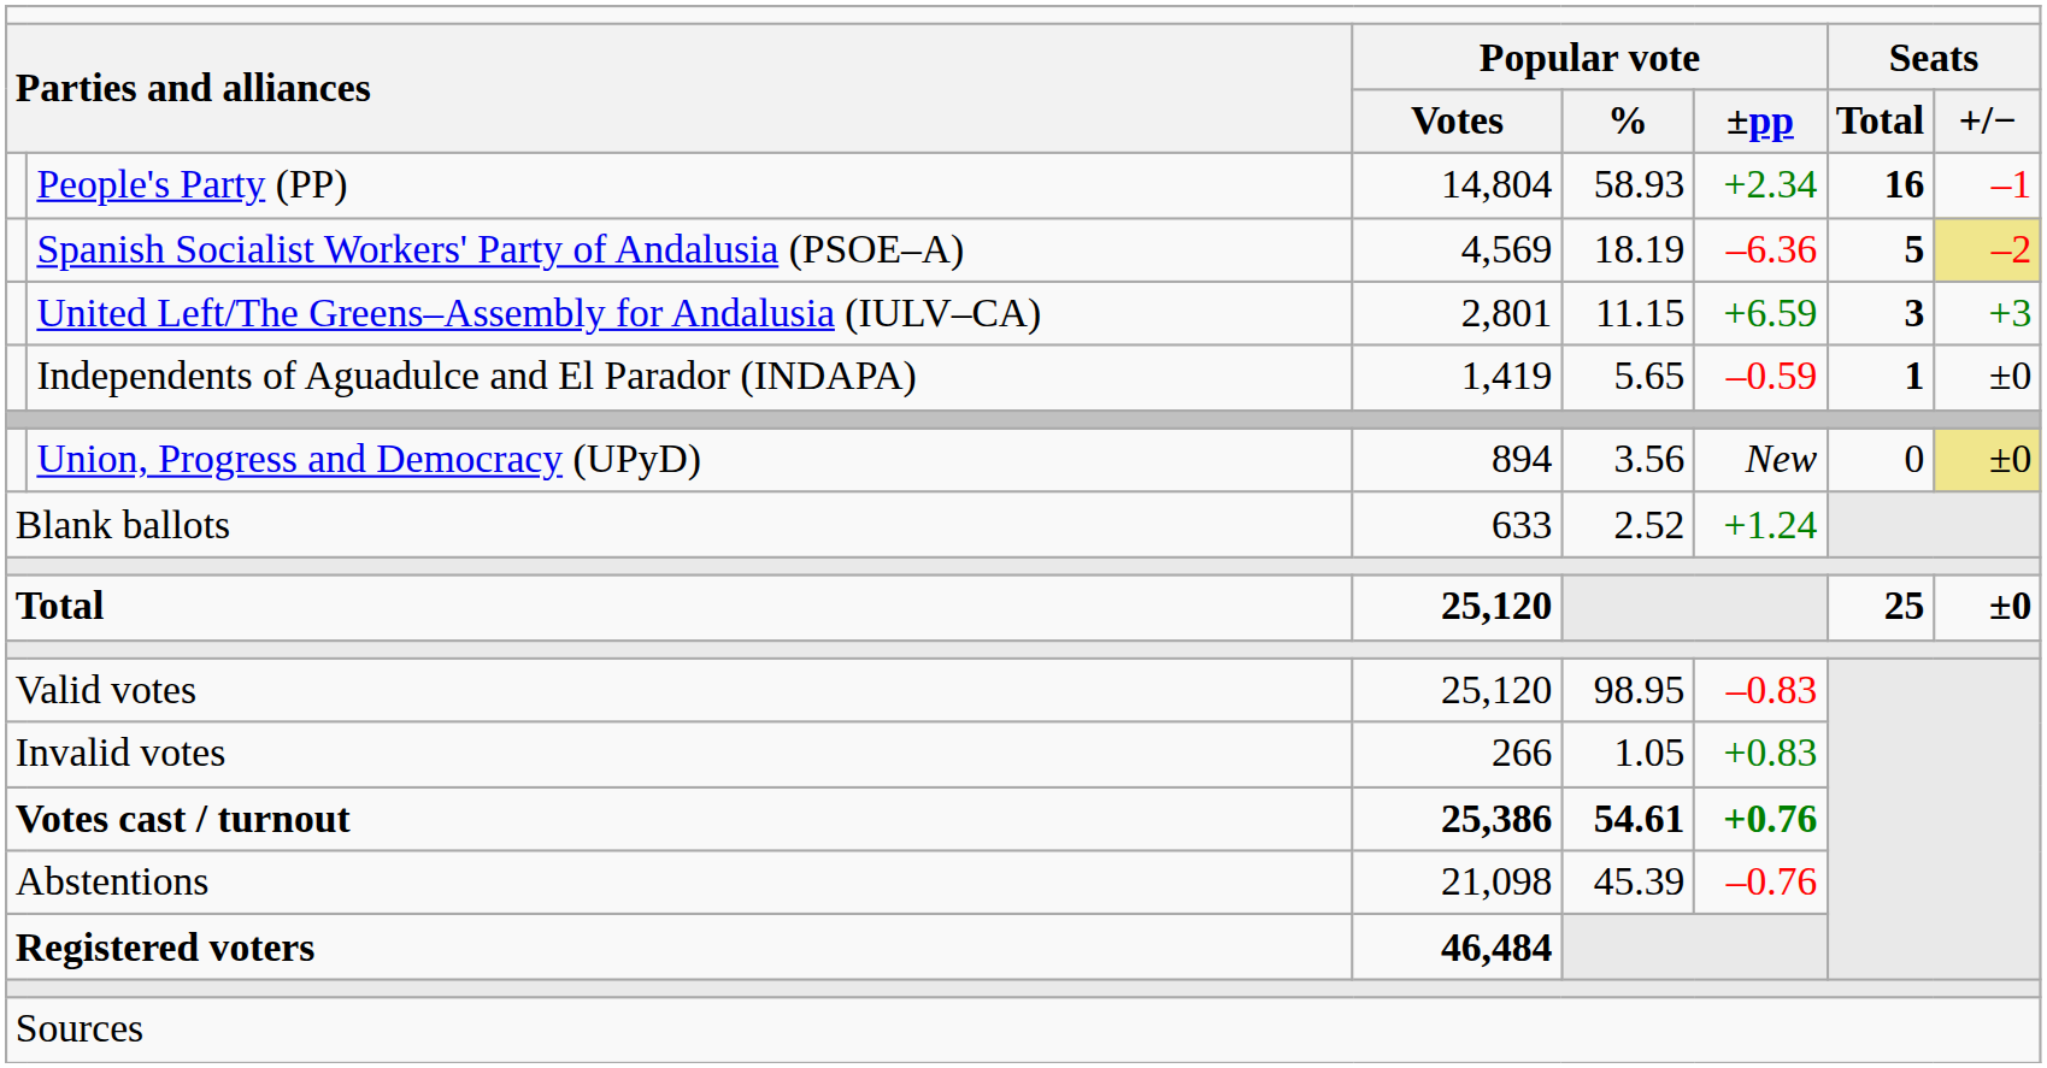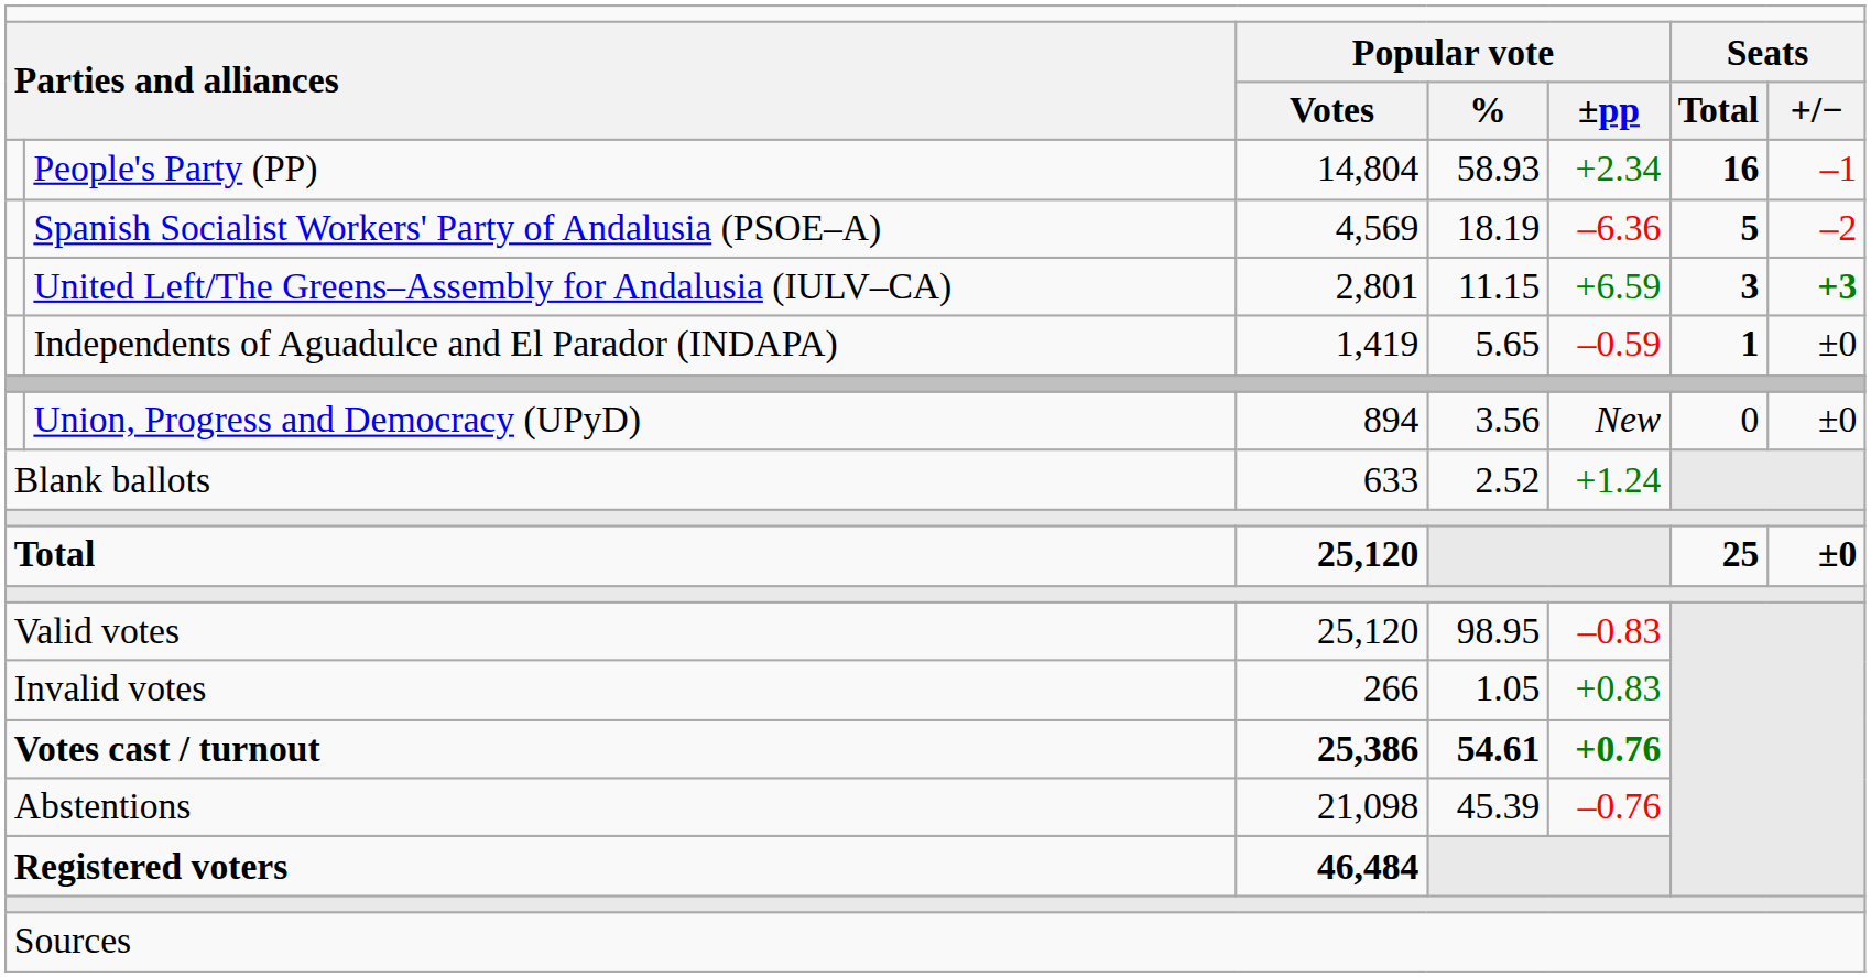Spanish Socialist Workers' Party of Andalusia (PSOE–A) | column 7: khaki background -> no background
United Left/The Greens–Assembly for Andalusia (IULV–CA) | column 7: normal -> bold
Union, Progress and Democracy (UPyD) | column 7: khaki background -> no background
